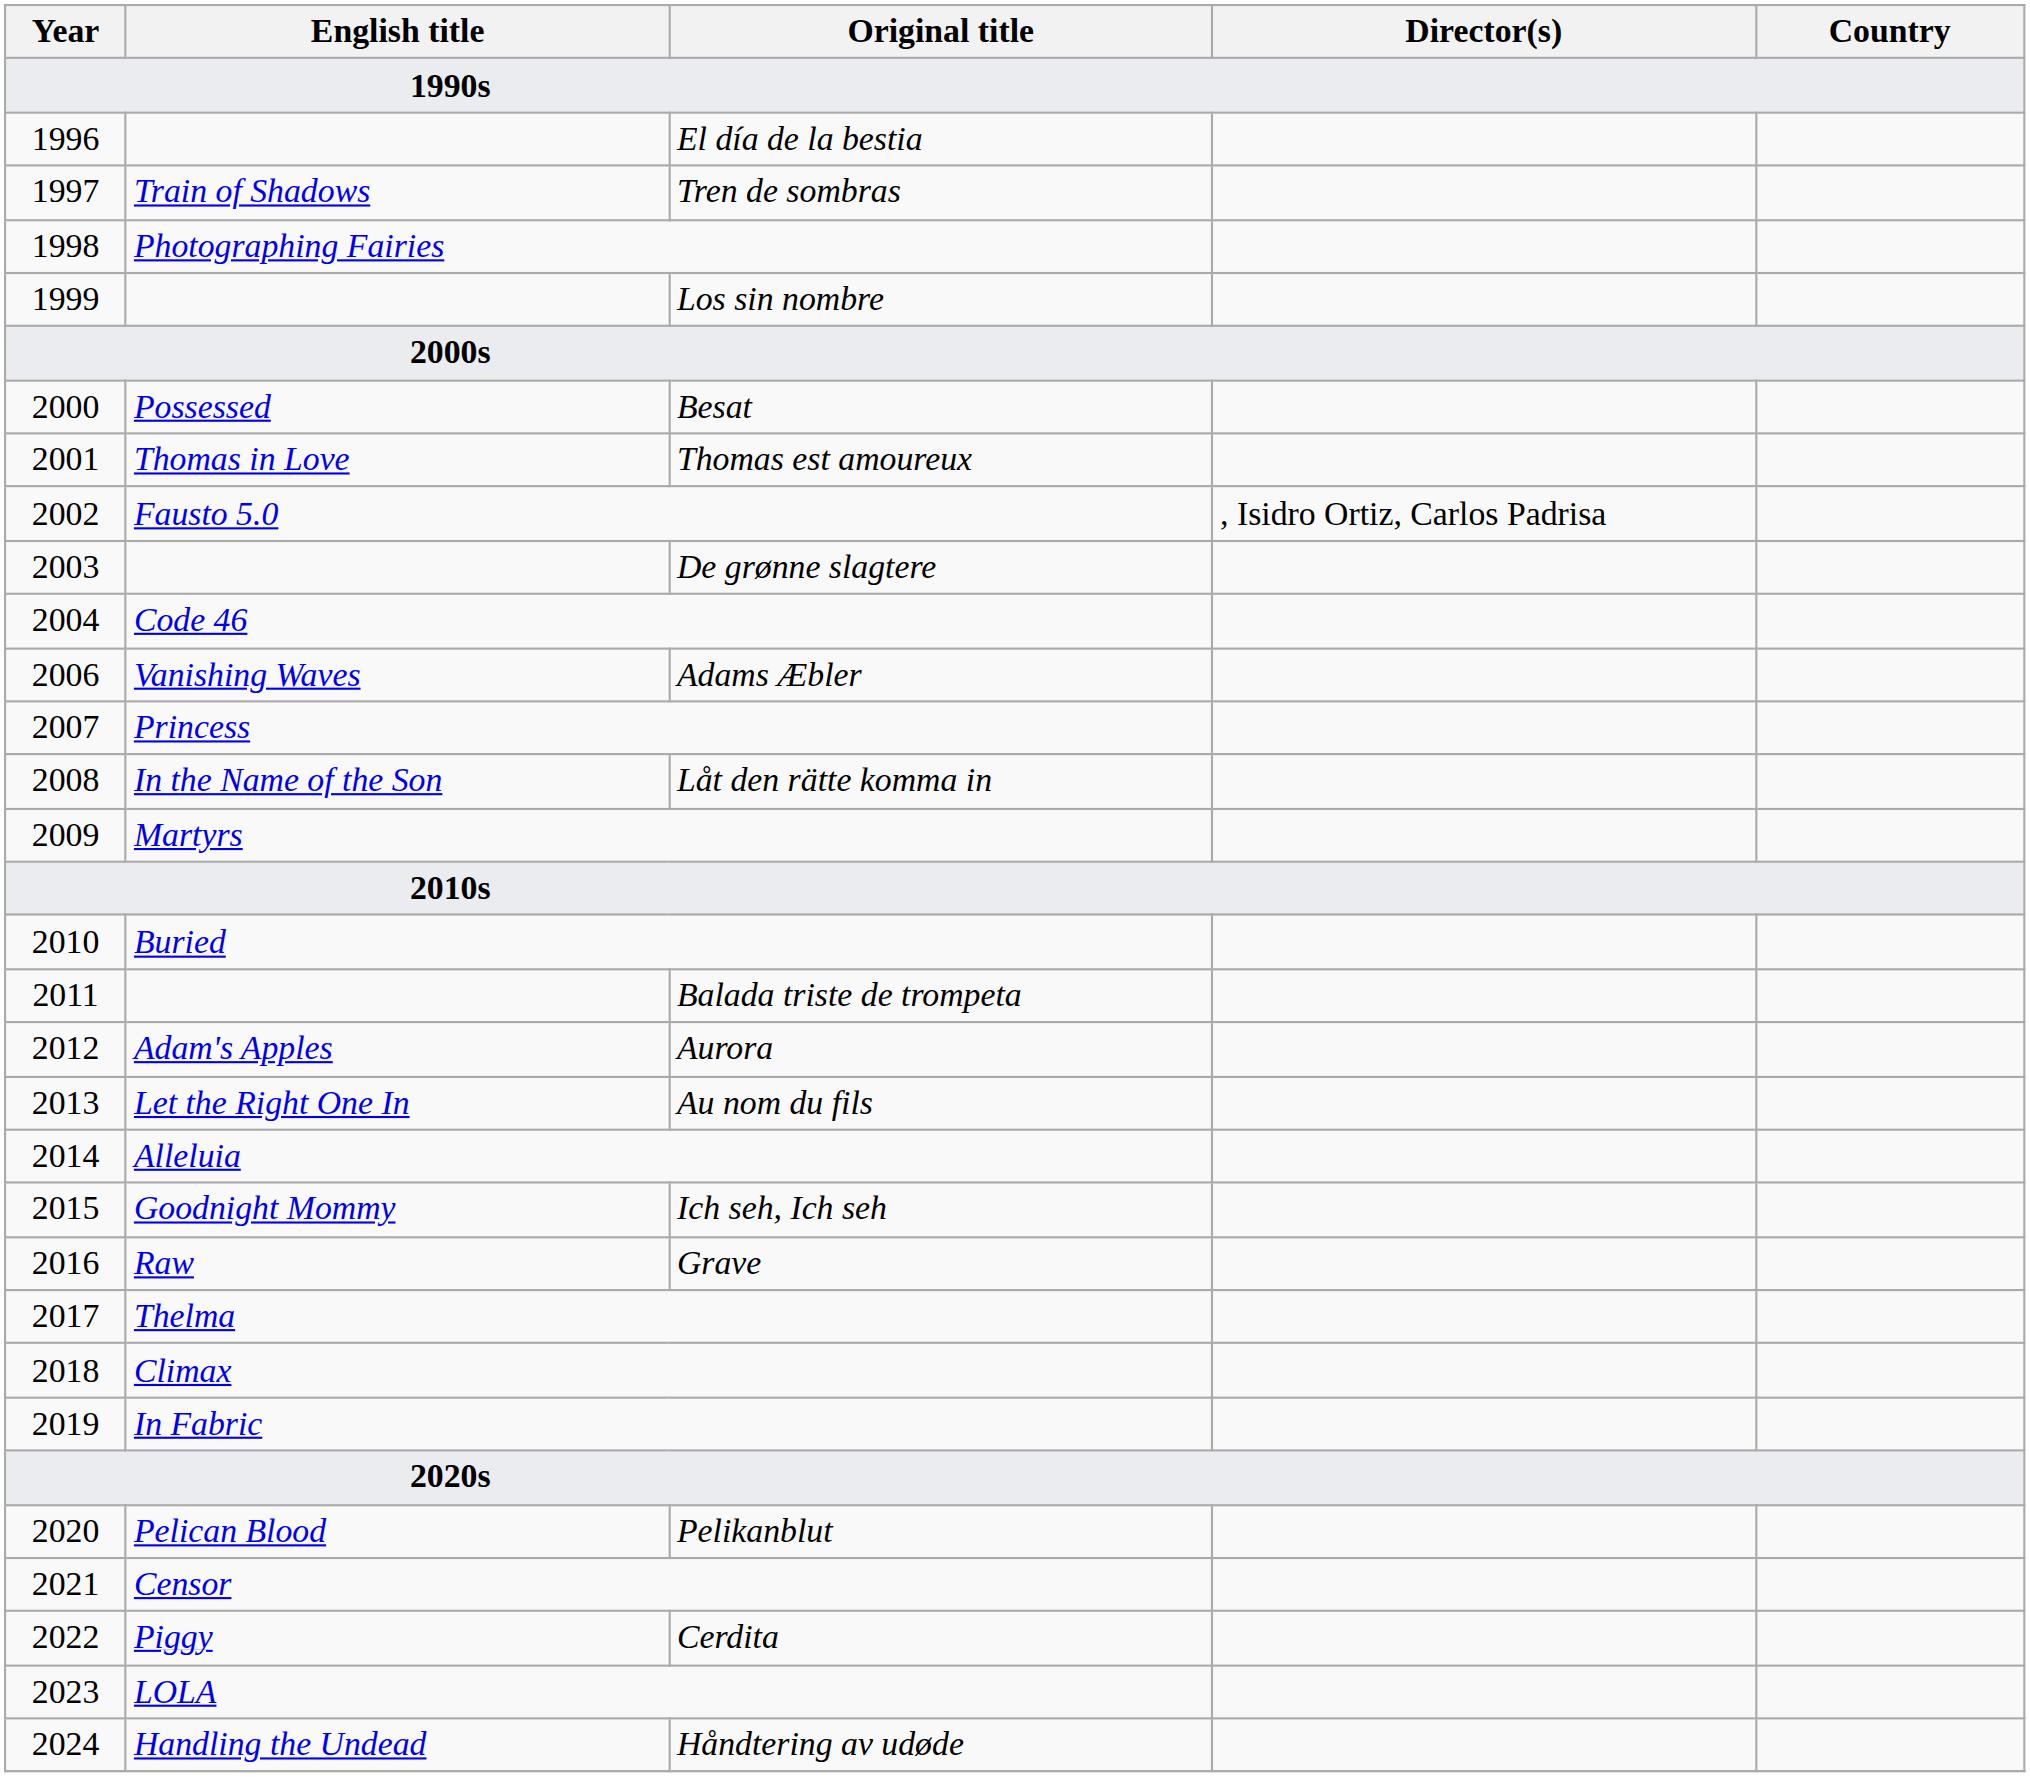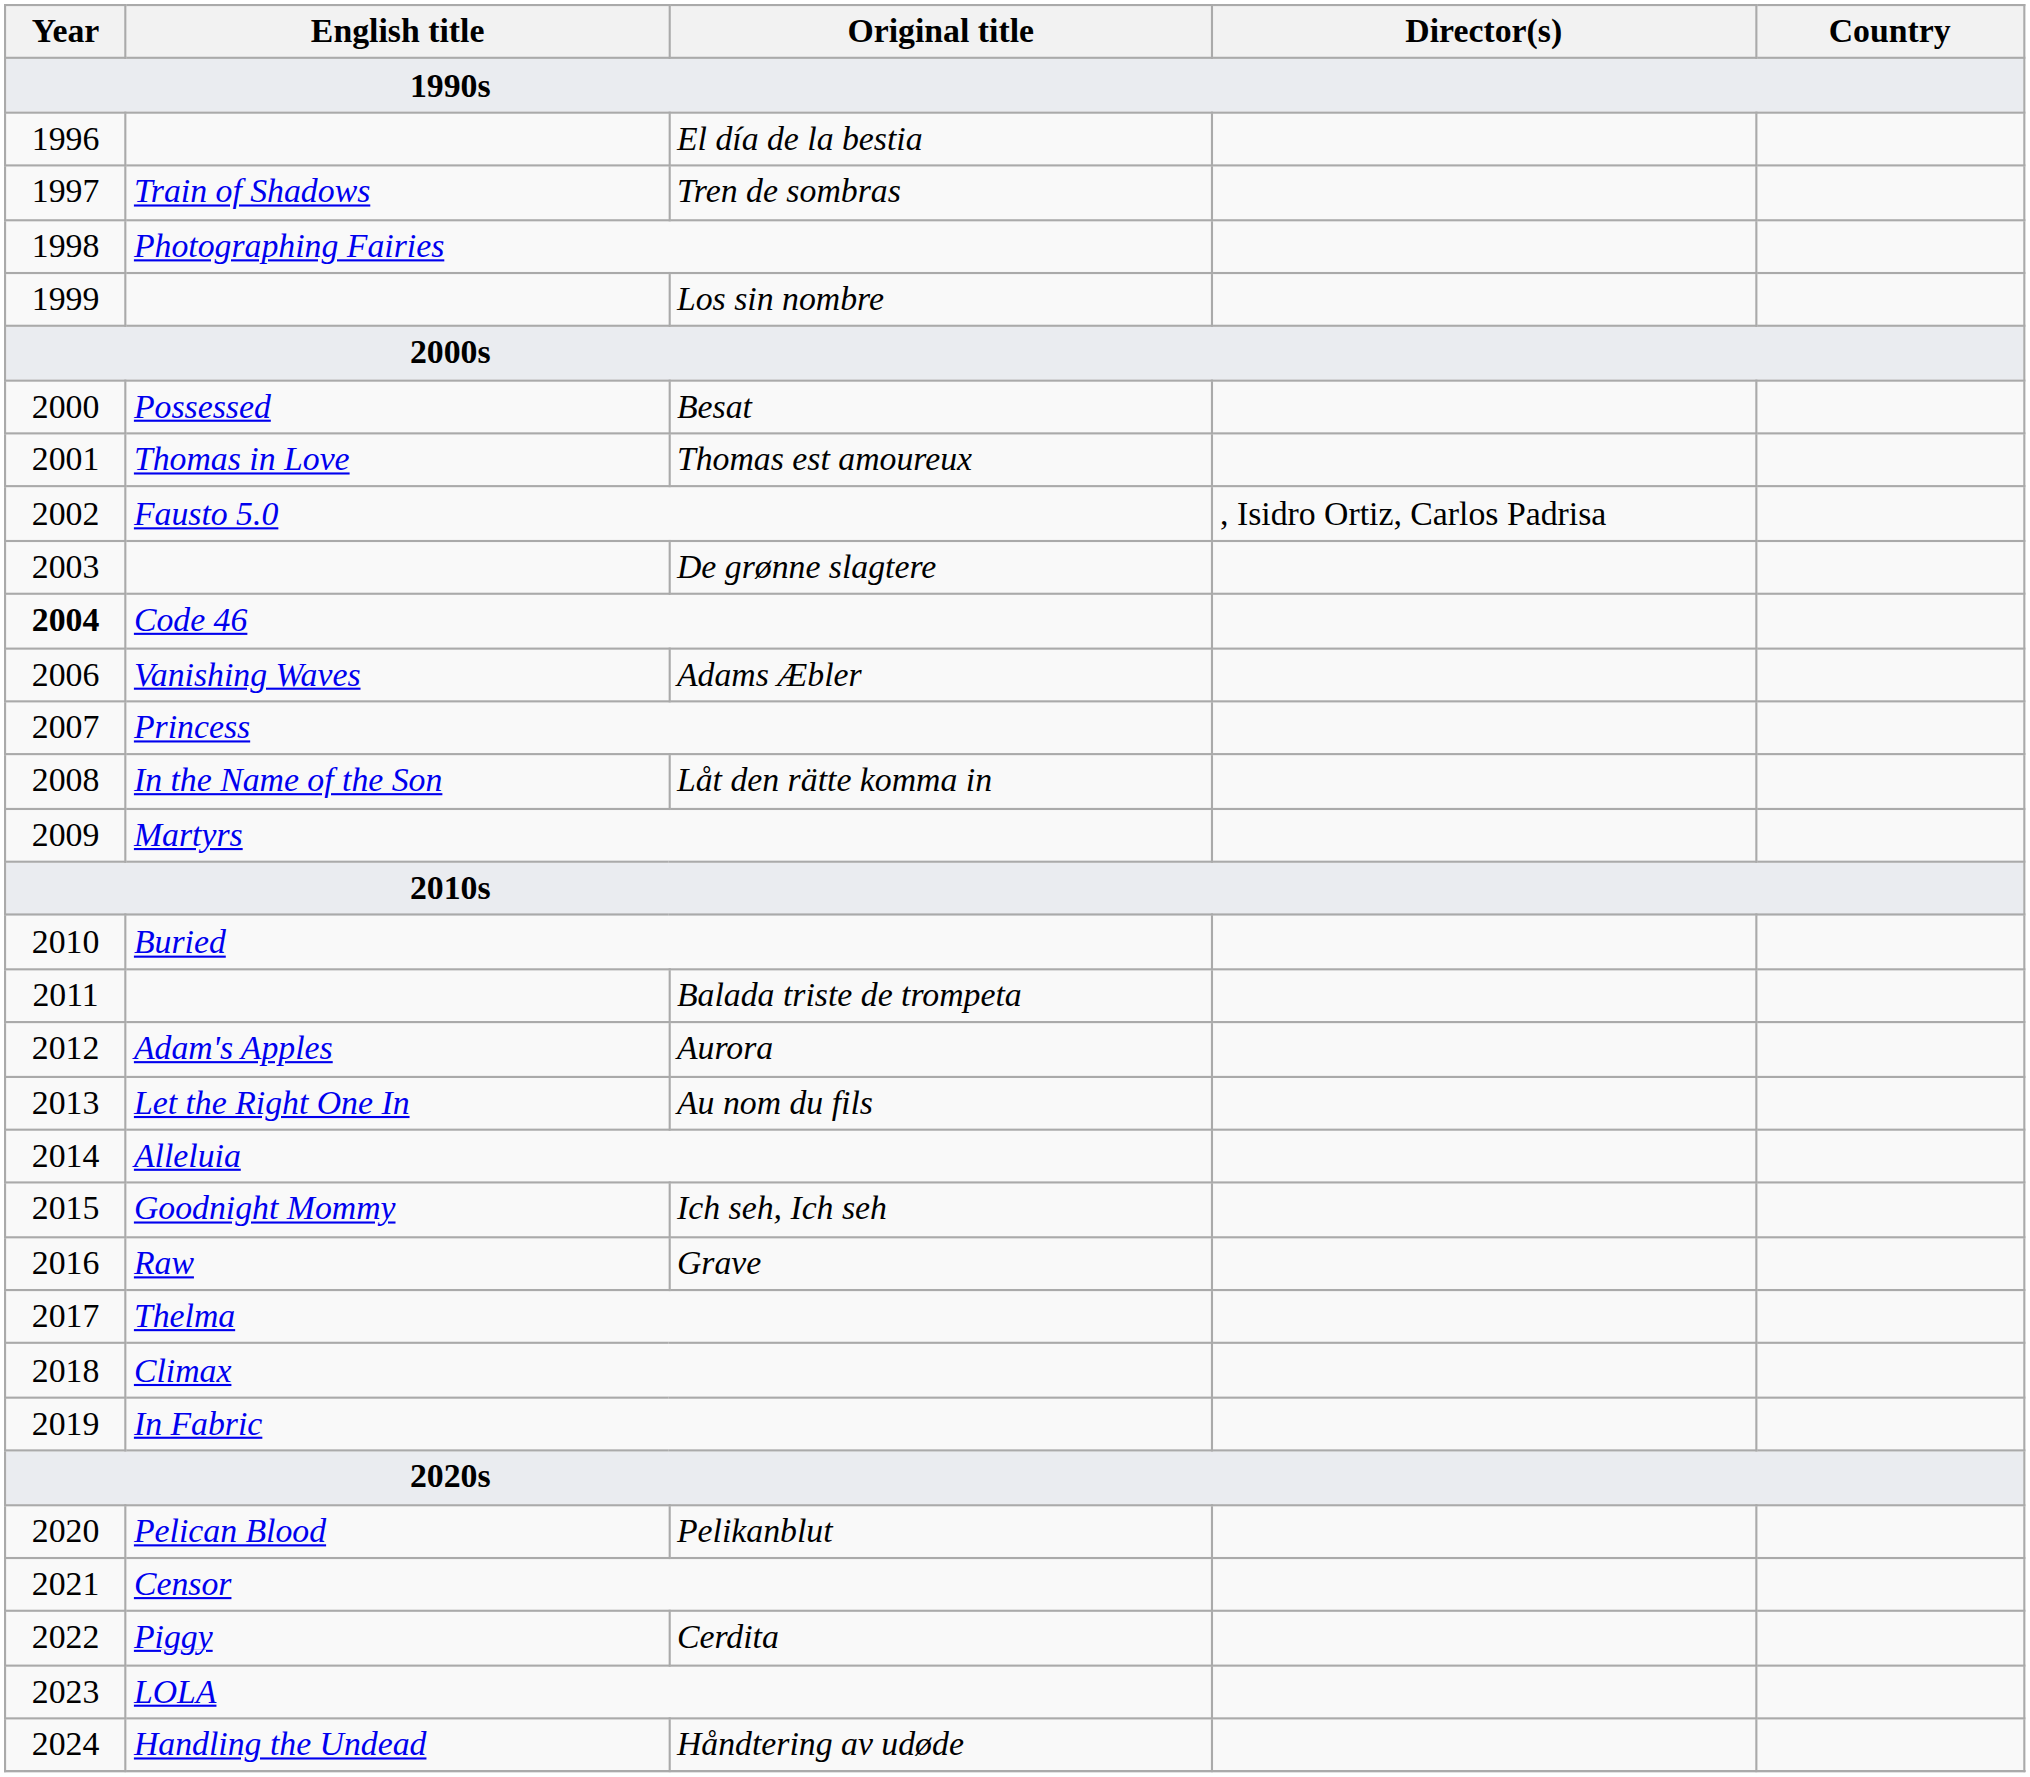Code 46 | Year: normal -> bold
